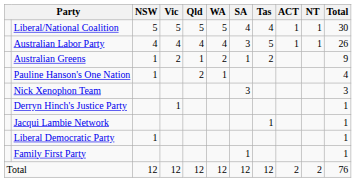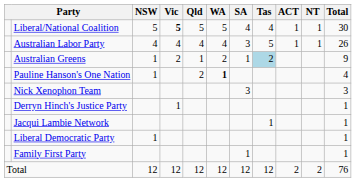Liberal/National Coalition | Vic: normal -> bold
Australian Greens | Tas: no background -> lightblue background
Pauline Hanson's One Nation | WA: normal -> bold
